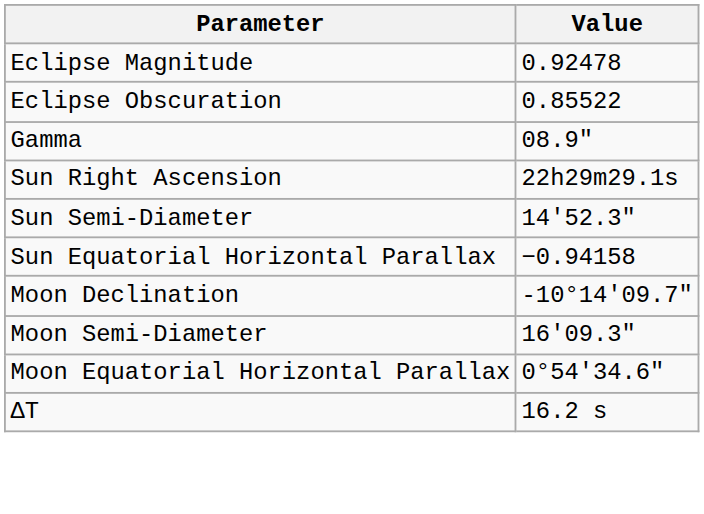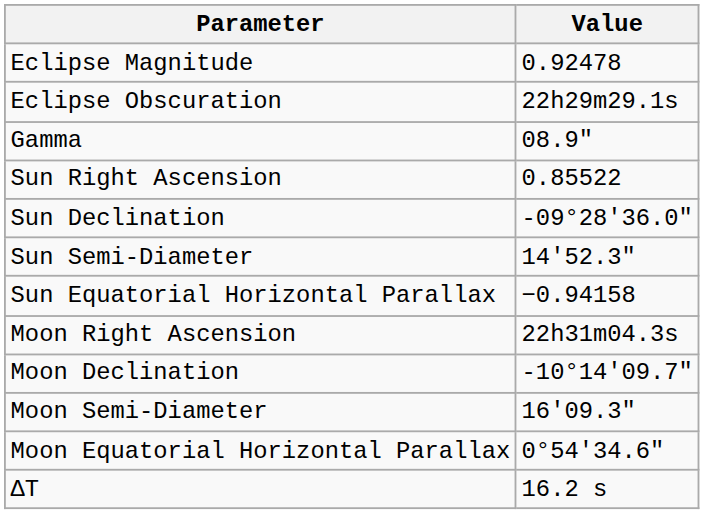Eclipse Obscuration | Value: 0.85522 -> 22h29m29.1s
Sun Right Ascension | Value: 22h29m29.1s -> 0.85522
+ row: Sun Declination | -09°28'36.0"
+ row: Moon Right Ascension | 22h31m04.3s
